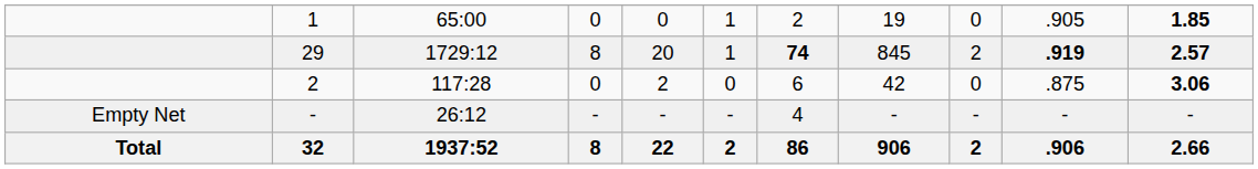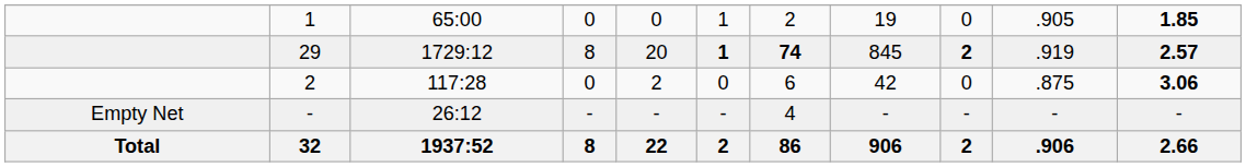29 | column 6: normal -> bold
29 | column 9: normal -> bold
29 | column 10: bold -> normal
